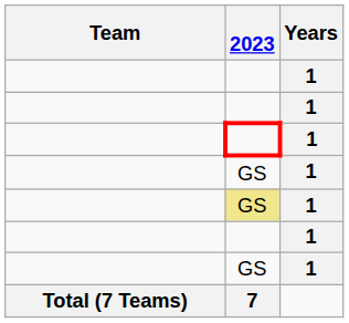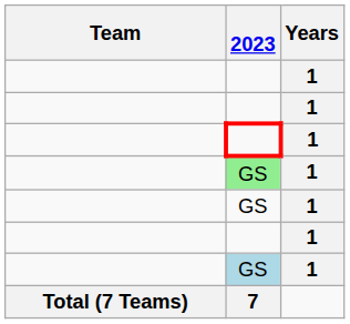row 5 | 2023: no background -> lightgreen background
row 6 | 2023: khaki background -> no background
row 8 | 2023: no background -> lightblue background
